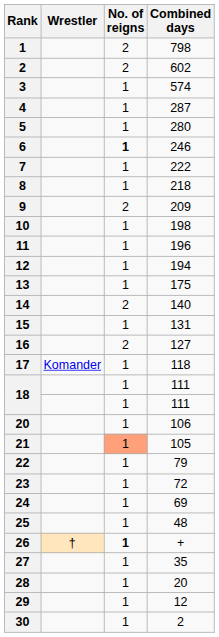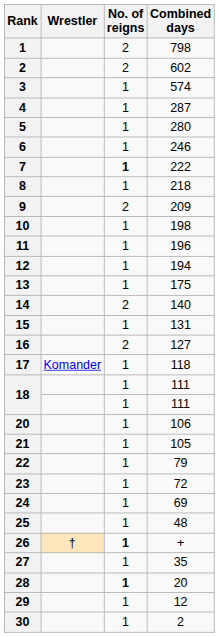6 | No. of reigns: bold -> normal
7 | No. of reigns: normal -> bold
21 | No. of reigns: lightsalmon background -> no background
28 | No. of reigns: normal -> bold
